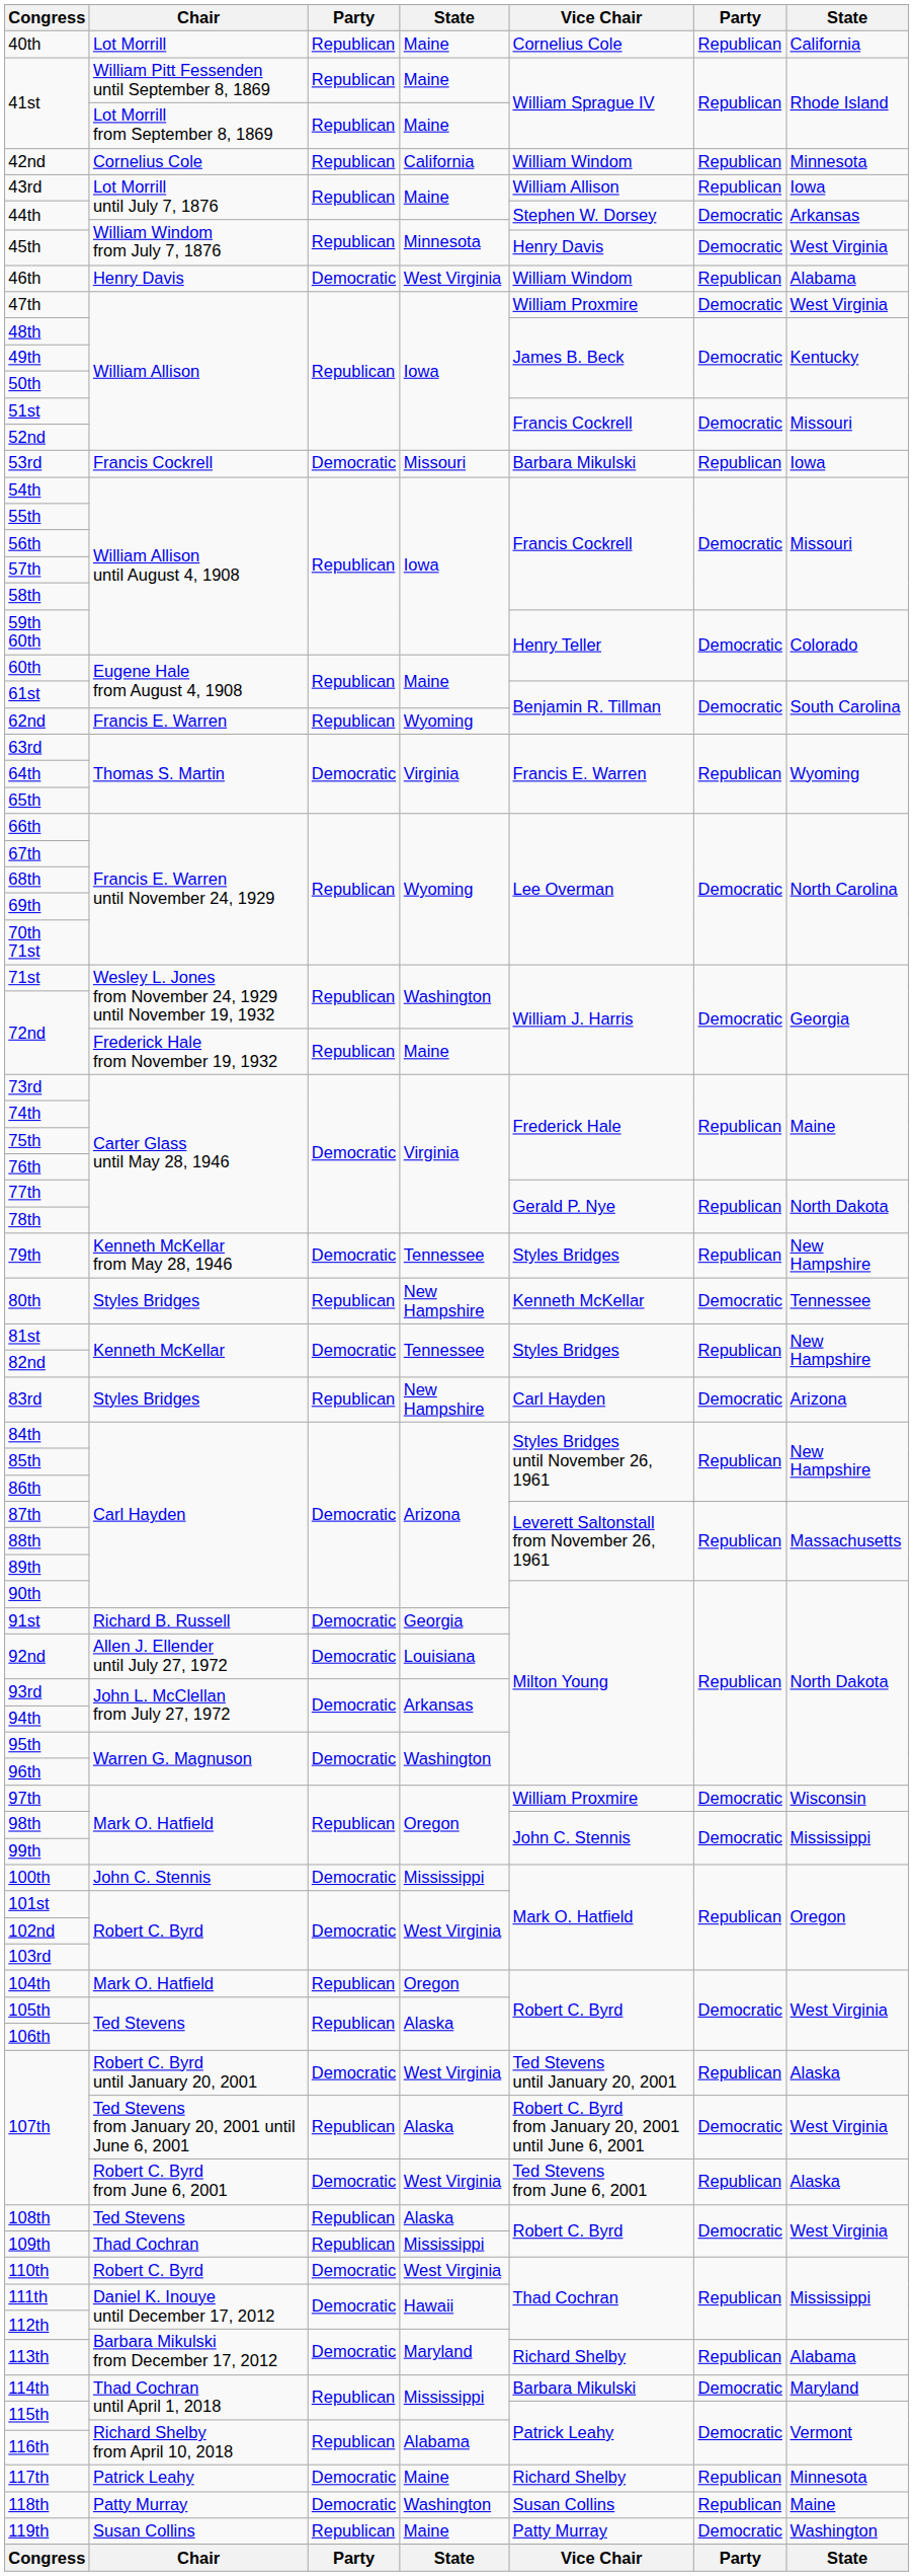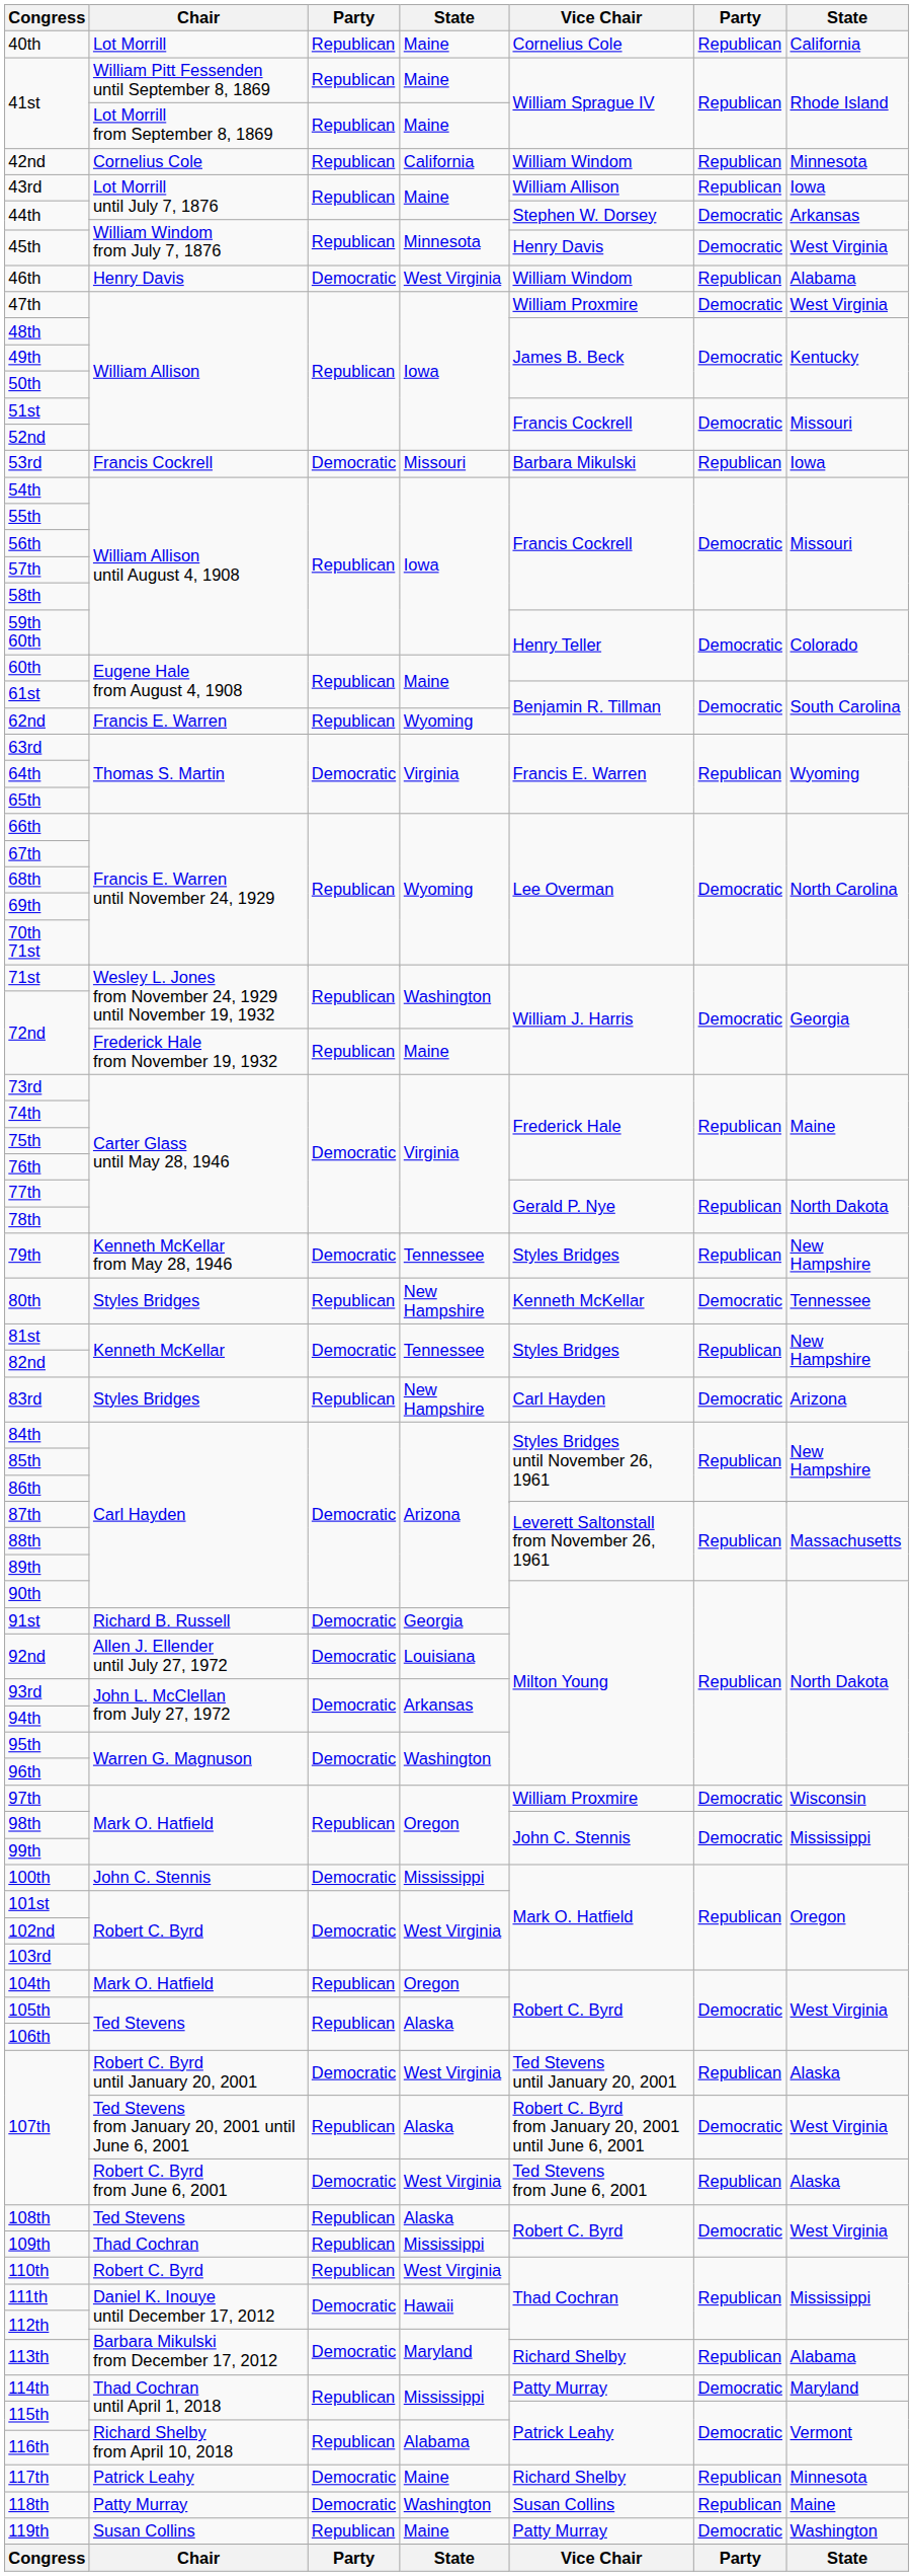110th | column 3: Democratic -> Republican
114th | Vice Chair: Barbara Mikulski -> Patty Murray
